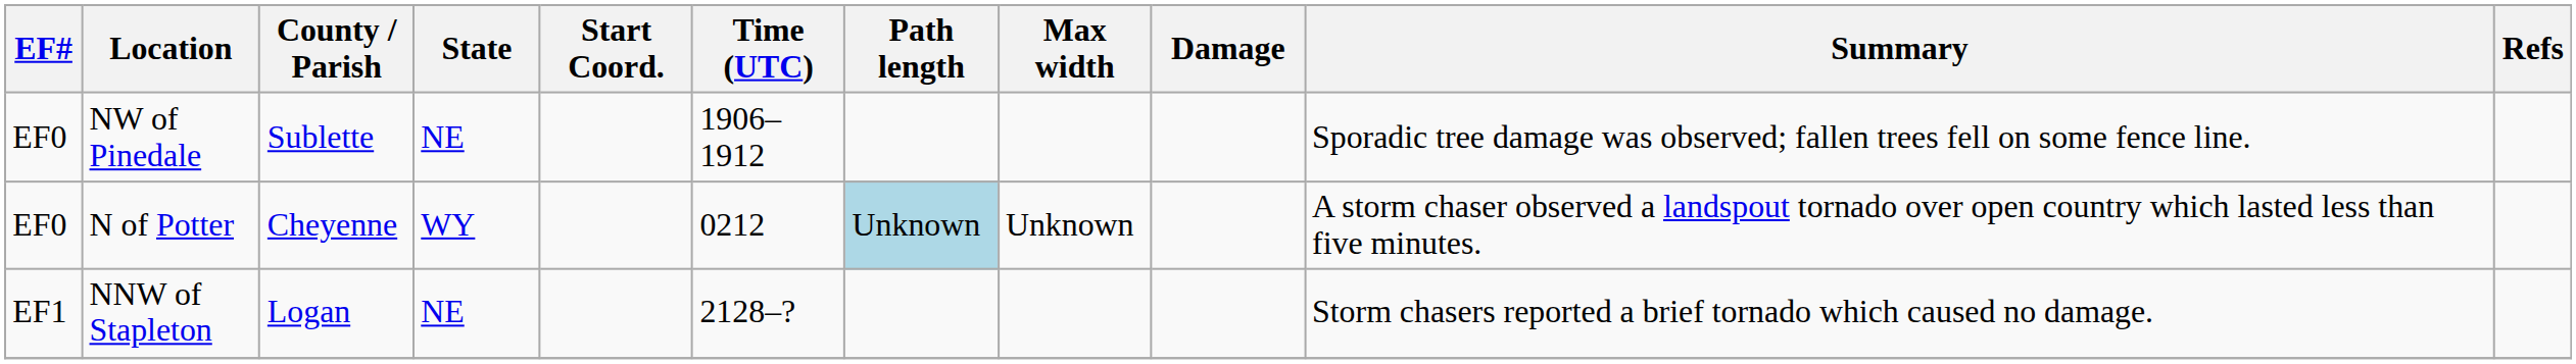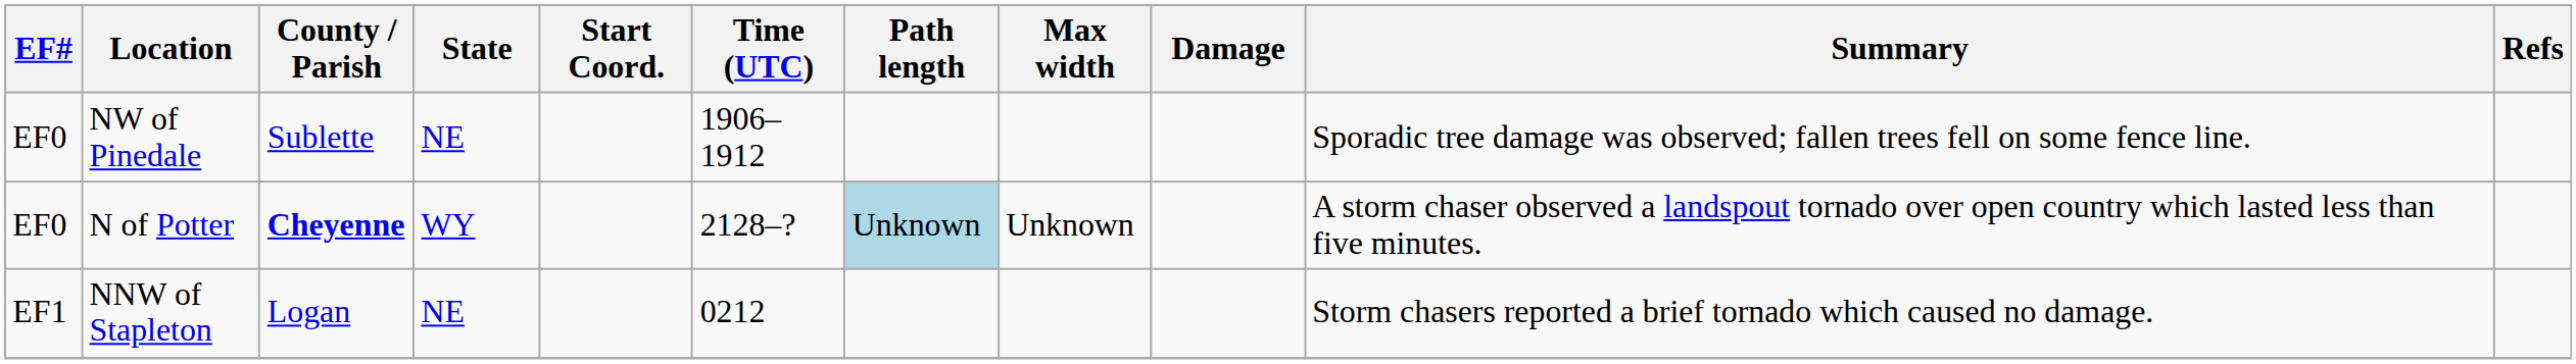N of Potter | County / Parish: normal -> bold
N of Potter | Time (UTC): 0212 -> 2128–?
NNW of Stapleton | Time (UTC): 2128–? -> 0212
